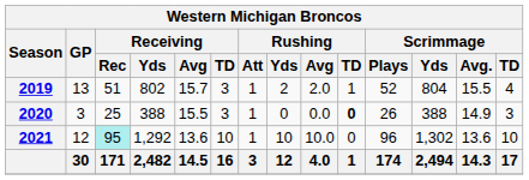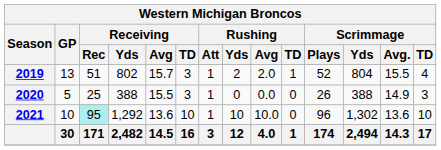2020 | GP: 3 -> 5
2020 | Rushing / TD: bold -> normal
2021 | GP: 12 -> 10
